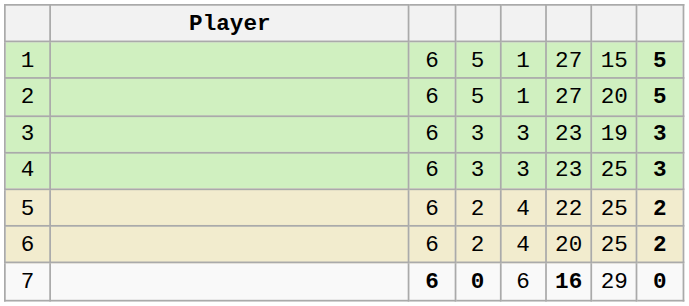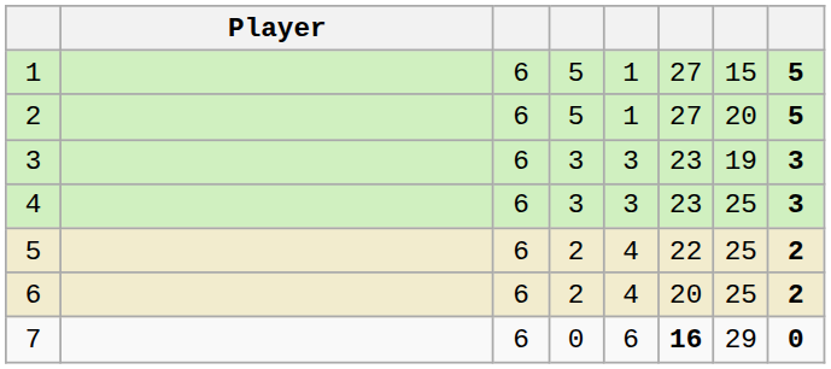7 | column 3: bold -> normal
7 | column 4: bold -> normal
